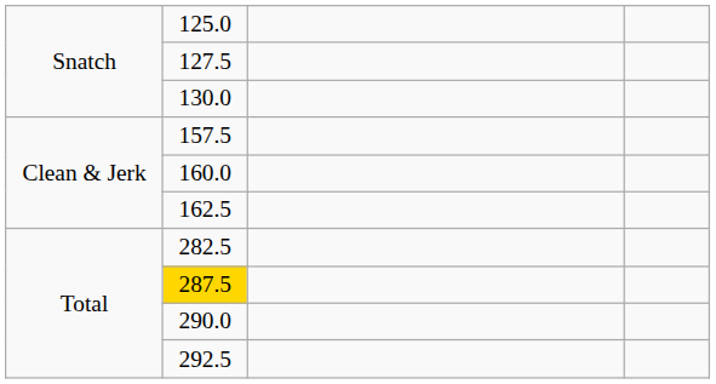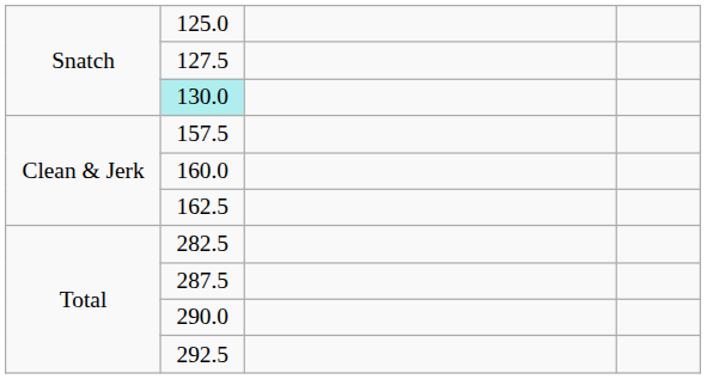130.0 | column 2: no background -> paleturquoise background
287.5 | column 2: gold background -> no background
